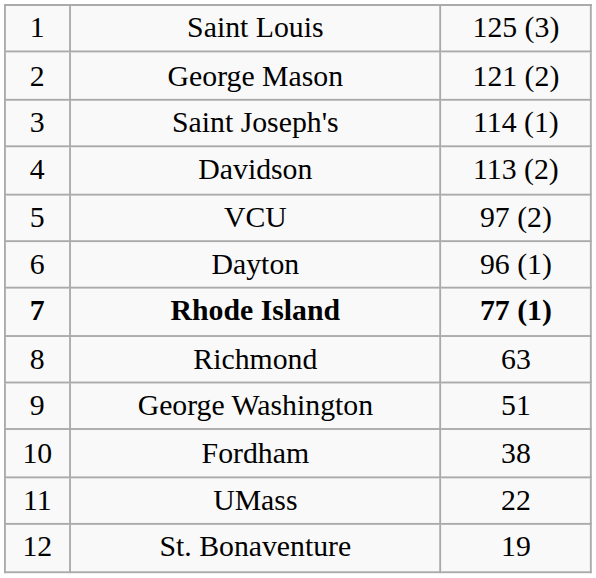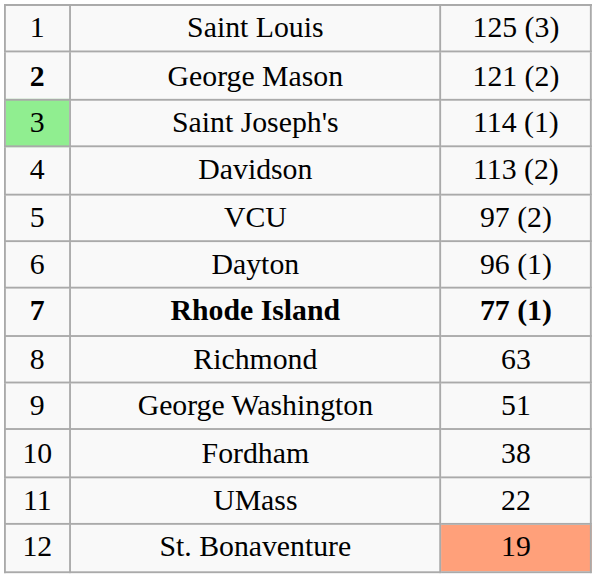George Mason | column 1: normal -> bold
Saint Joseph's | column 1: no background -> lightgreen background
St. Bonaventure | column 3: no background -> lightsalmon background
